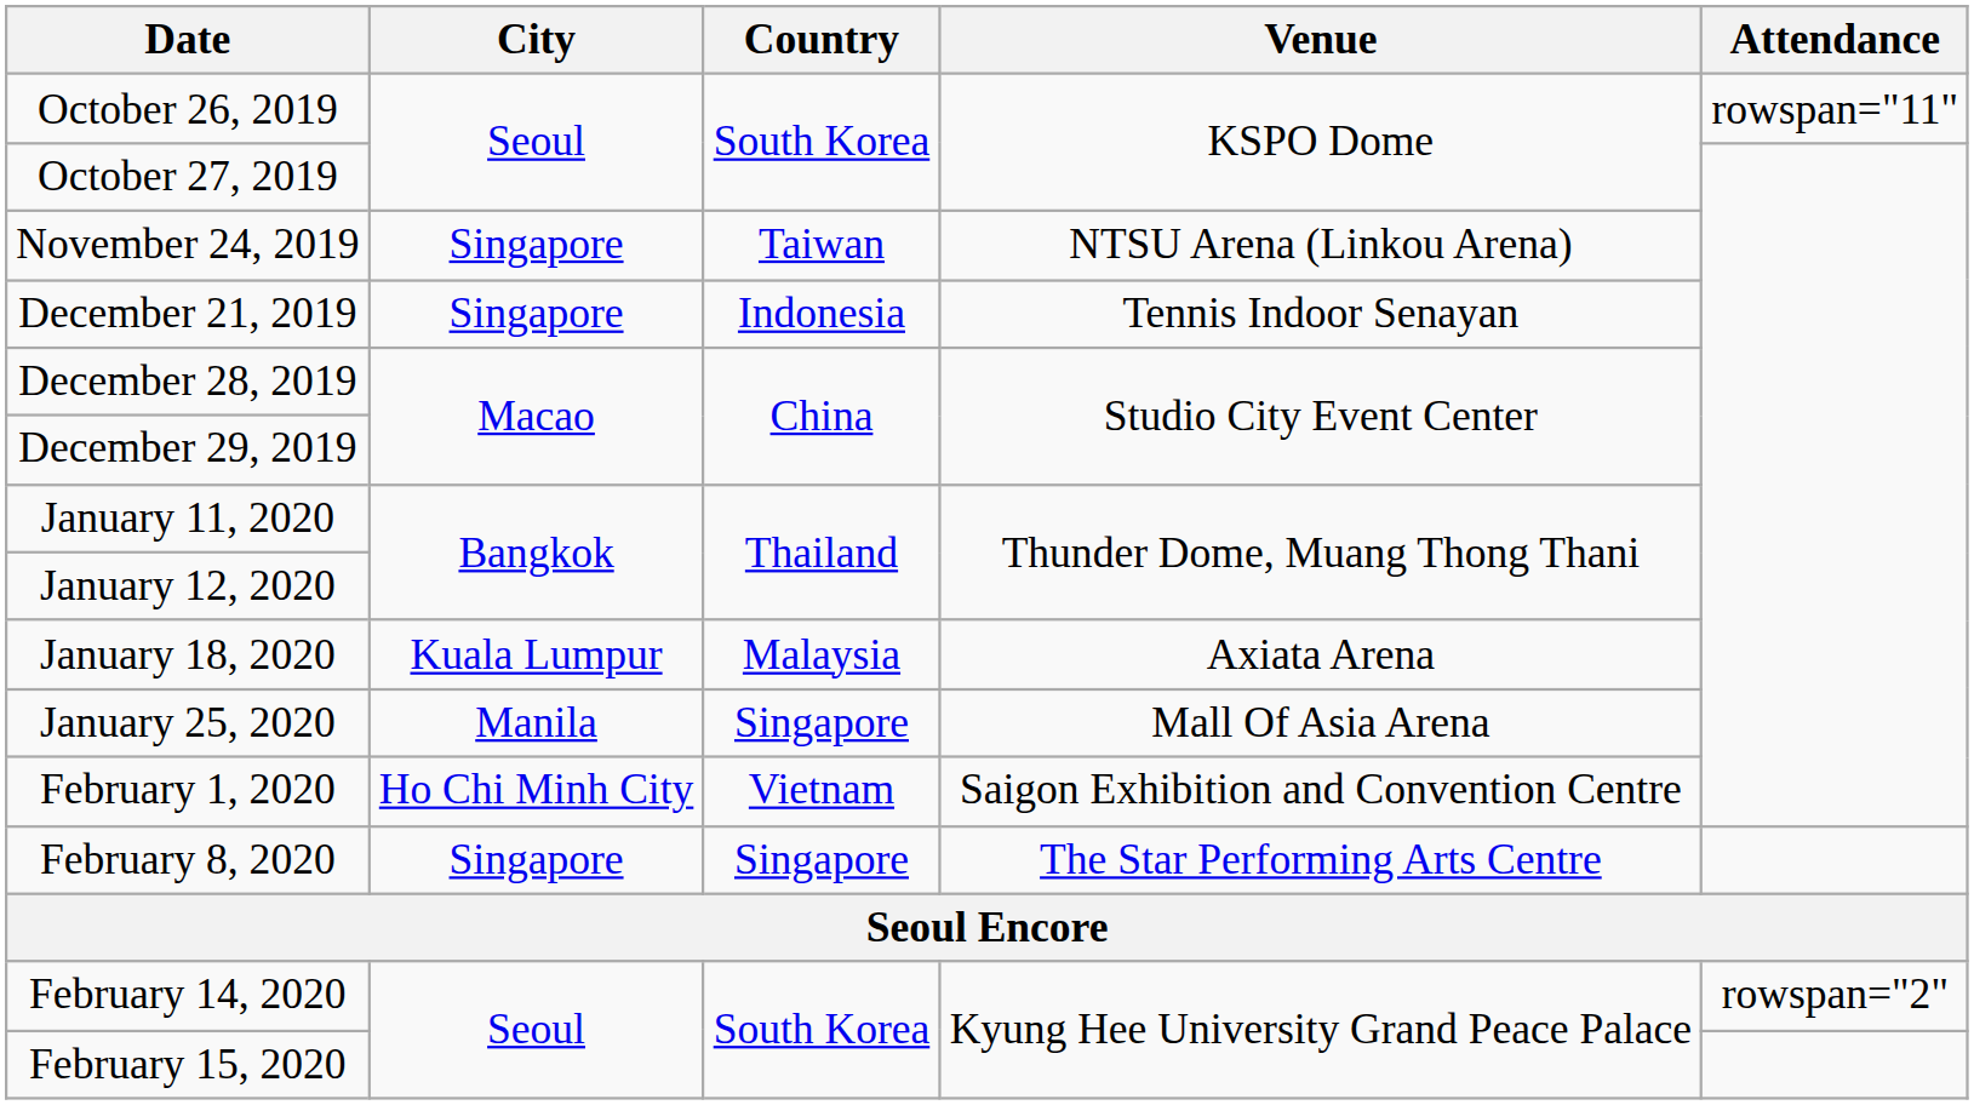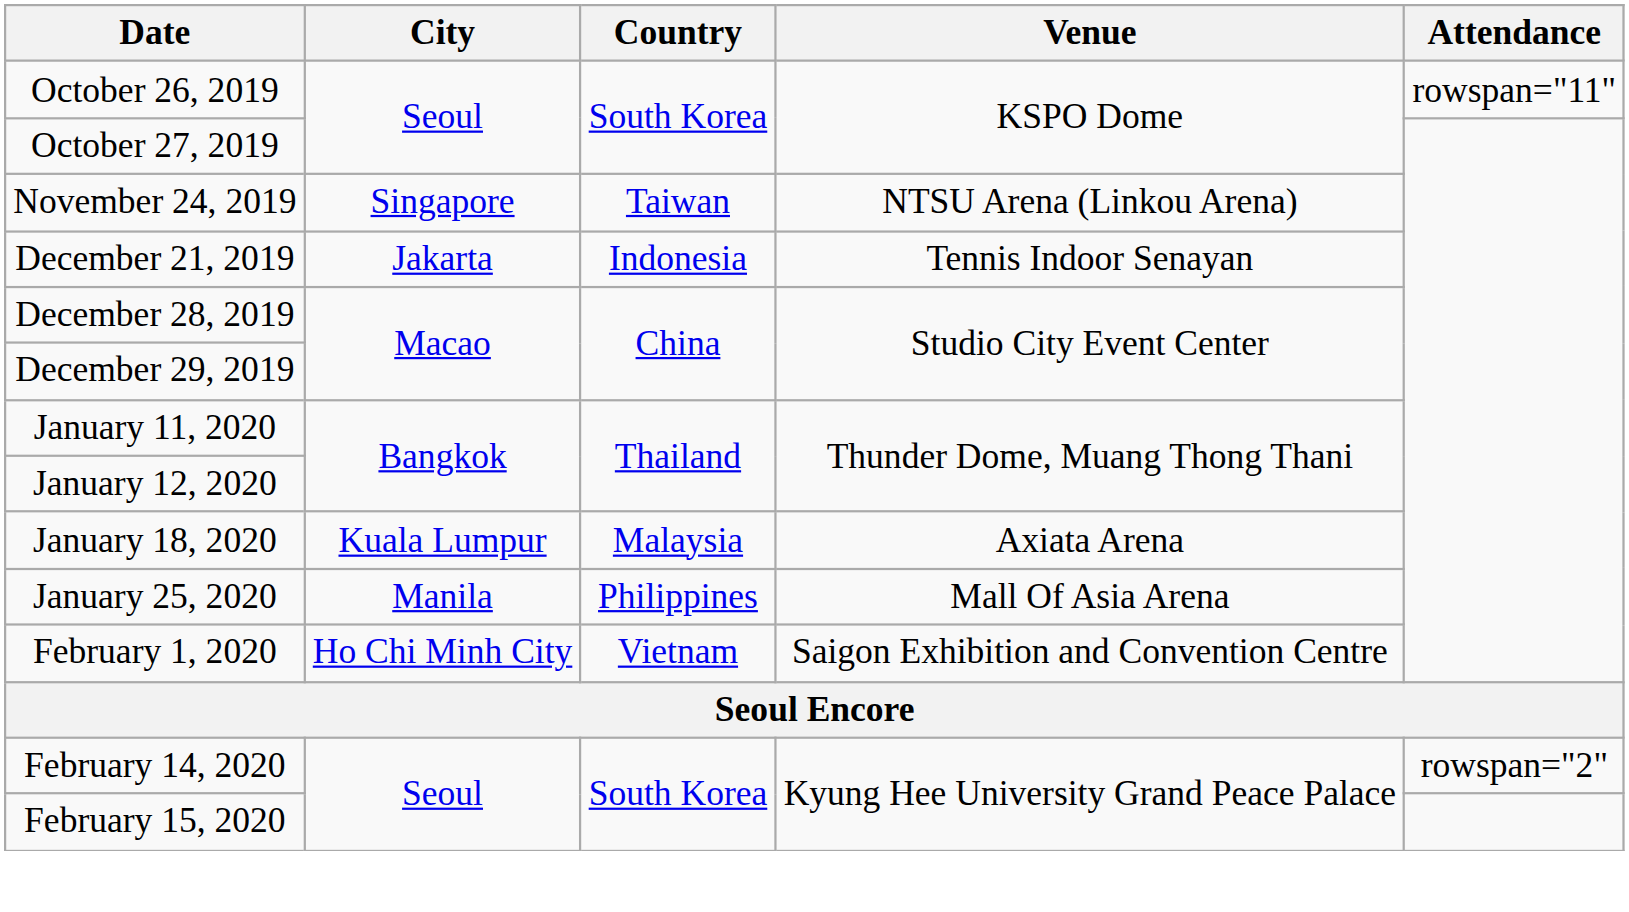December 21, 2019 | City: Singapore -> Jakarta
January 25, 2020 | Country: Singapore -> Philippines
- row: February 8, 2020 | Singapore | Singapore | The Star Performing Arts Centre
